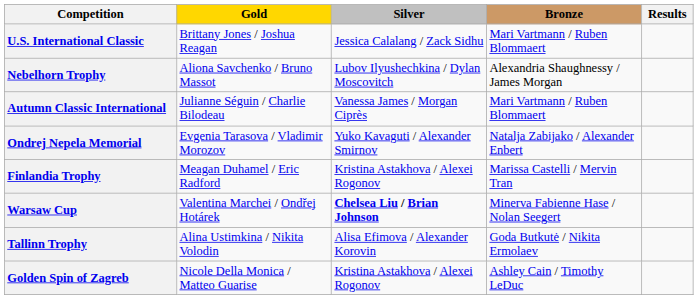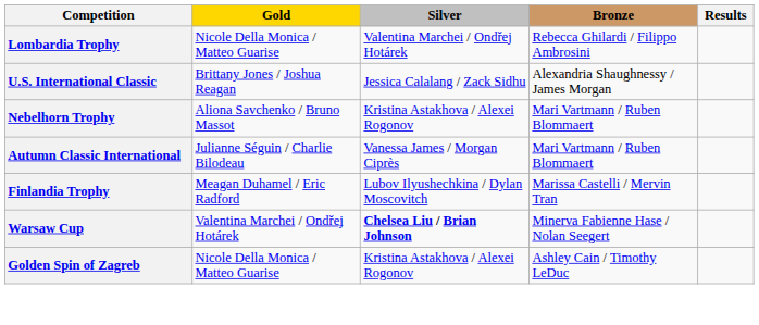+ row: Lombardia Trophy | Nicole Della Monica / Matteo Guarise | Valentina Marchei / Ondřej Hotárek | Rebecca Ghilardi / Filippo Ambrosini
U.S. International Classic | Bronze: Mari Vartmann / Ruben Blommaert -> Alexandria Shaughnessy / James Morgan
Nebelhorn Trophy | Silver: Lubov Ilyushechkina / Dylan Moscovitch -> Kristina Astakhova / Alexei Rogonov
Nebelhorn Trophy | Bronze: Alexandria Shaughnessy / James Morgan -> Mari Vartmann / Ruben Blommaert
- row: Ondrej Nepela Memorial | Evgenia Tarasova / Vladimir Morozov | Yuko Kavaguti / Alexander Smirnov | Natalja Zabijako / Alexander Enbert
Finlandia Trophy | Silver: Kristina Astakhova / Alexei Rogonov -> Lubov Ilyushechkina / Dylan Moscovitch
- row: Tallinn Trophy | Alina Ustimkina / Nikita Volodin | Alisa Efimova / Alexander Korovin | Goda Butkutė / Nikita Ermolaev
